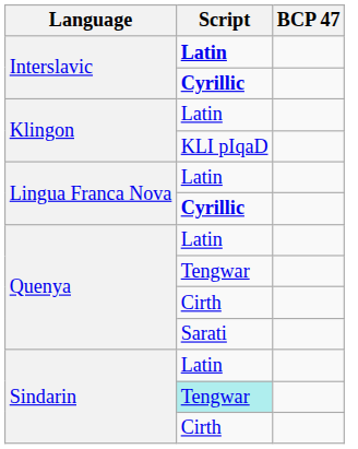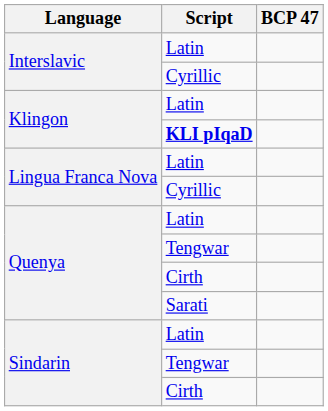Interslavic / Latin | Script: bold -> normal
Interslavic / Cyrillic | Script: bold -> normal
KLI pIqaD | Script: normal -> bold
Lingua Franca Nova / Cyrillic | Script: bold -> normal
Sindarin / Tengwar | Script: paleturquoise background -> no background
